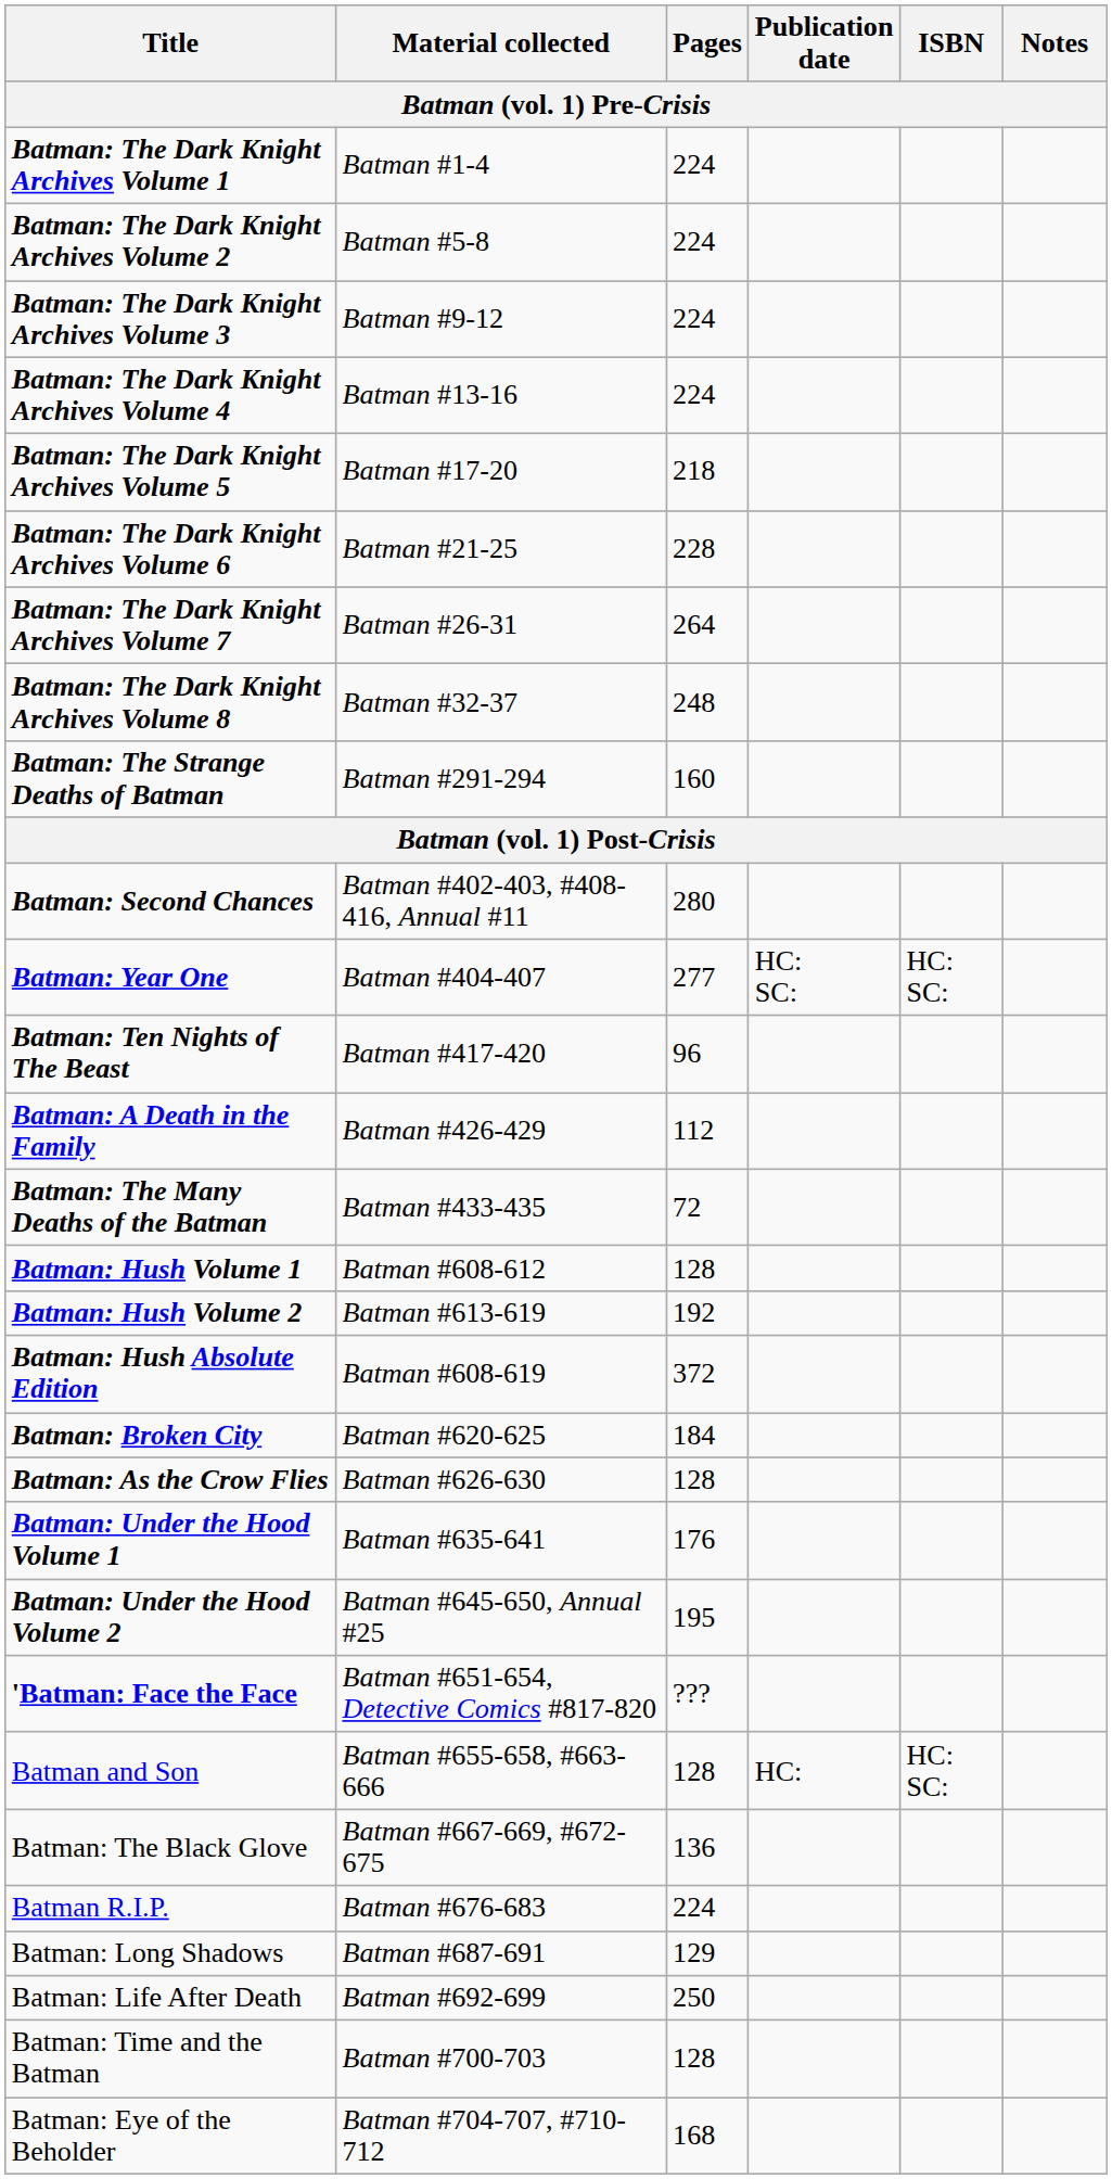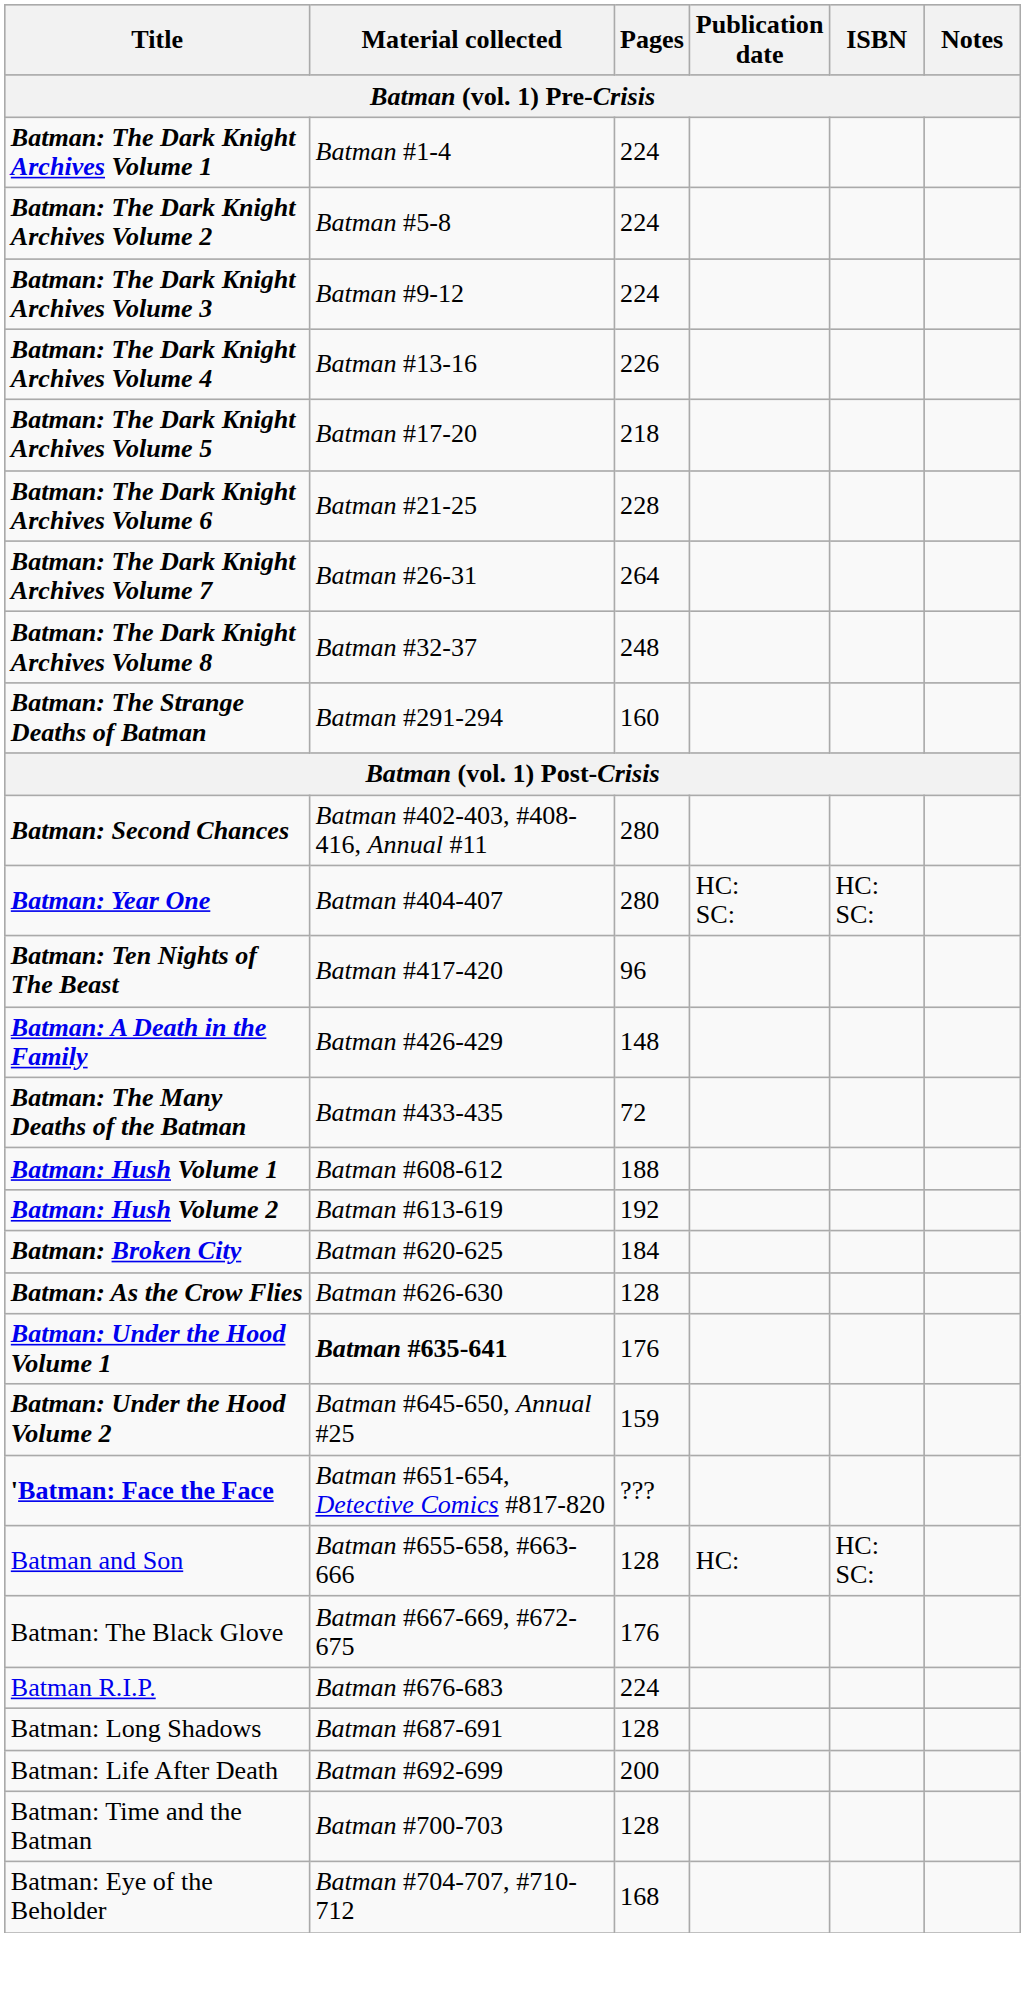Batman: The Dark Knight Archives Volume 4 | Pages: 224 -> 226
Batman: Year One | Pages: 277 -> 280
Batman: A Death in the Family | Pages: 112 -> 148
Batman: Hush Volume 1 | Pages: 128 -> 188
- row: Batman: Hush Absolute Edition | Batman #608-619 | 372
Batman: Under the Hood Volume 1 | Material collected: normal -> bold
Batman: Under the Hood Volume 2 | Pages: 195 -> 159
Batman: The Black Glove | Pages: 136 -> 176
Batman: Long Shadows | Pages: 129 -> 128
Batman: Life After Death | Pages: 250 -> 200
